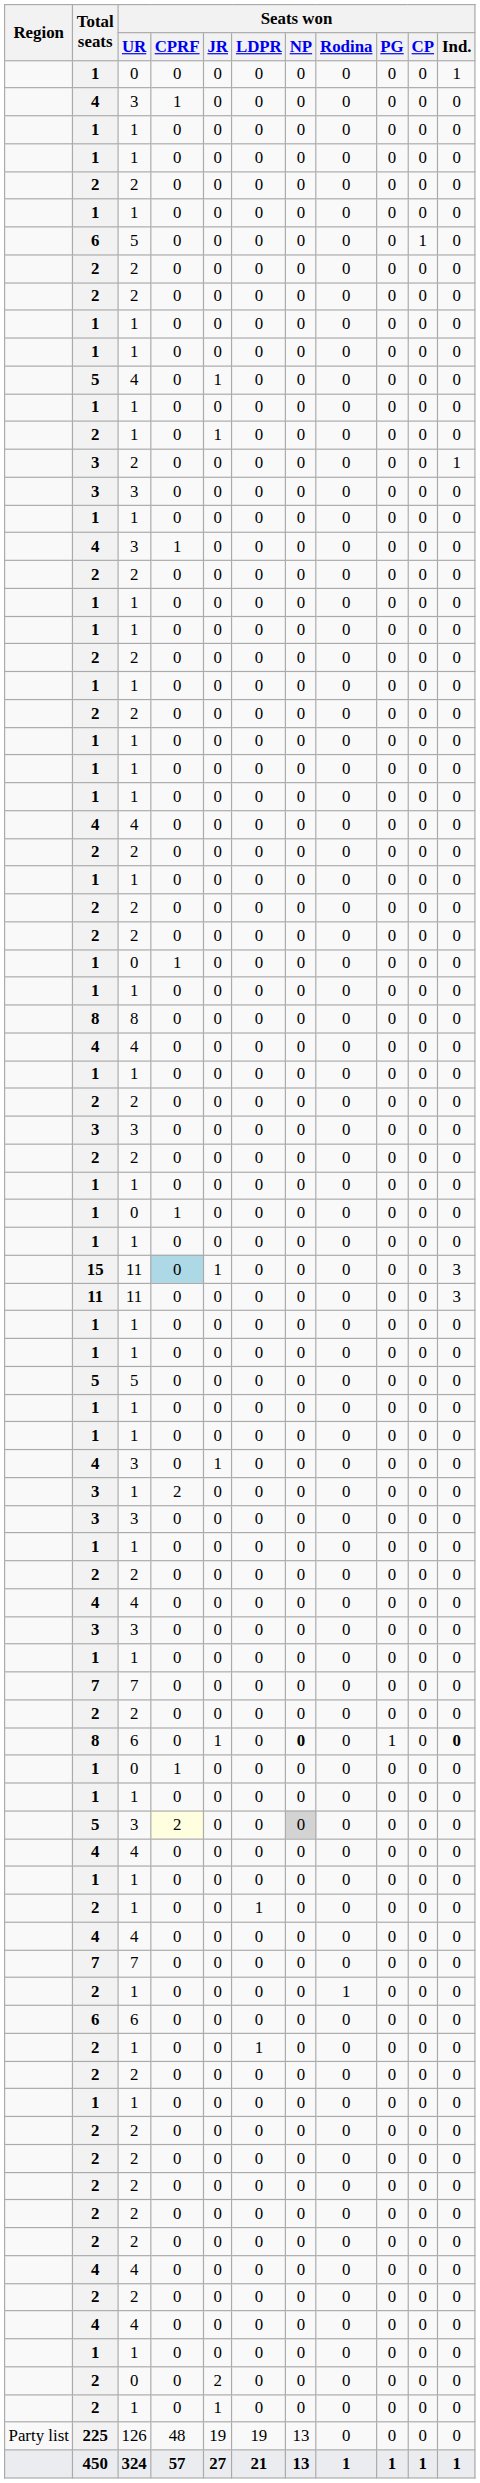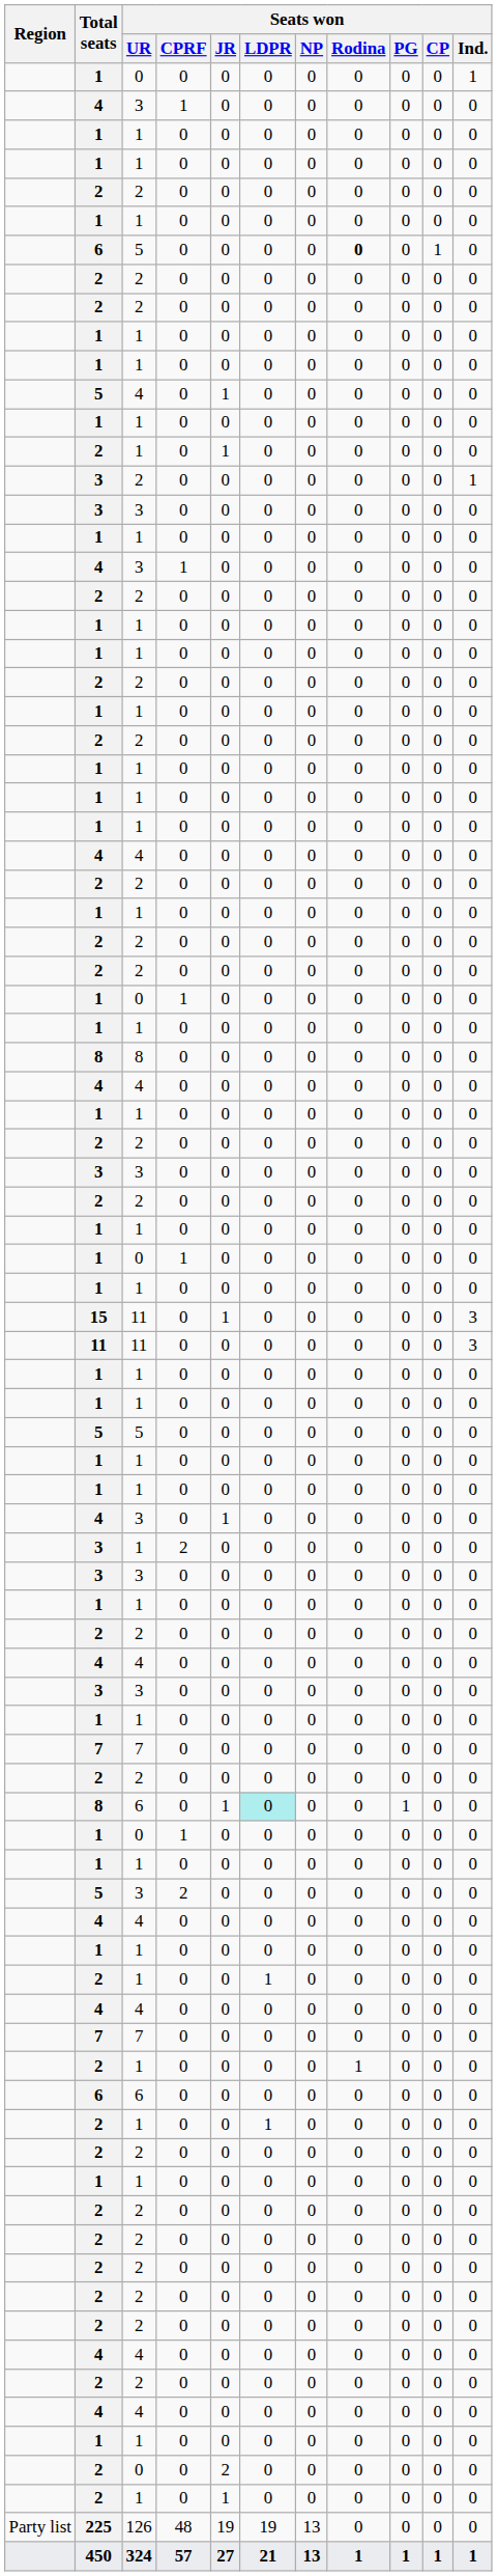6 / 5 | Seats won / Rodina: normal -> bold
15 | Seats won / CPRF: lightblue background -> no background
8 / 6 | Seats won / LDPR: no background -> paleturquoise background
8 / 6 | Seats won / NP: bold -> normal
8 / 6 | Seats won / Ind.: bold -> normal
5 / 3 | Seats won / CPRF: lightyellow background -> no background
5 / 3 | Seats won / NP: lightgrey background -> no background
